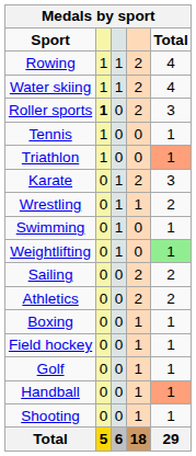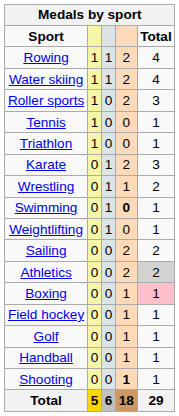Roller sports | column 2: bold -> normal
Triathlon | Total: lightsalmon background -> no background
Swimming | column 4: normal -> bold
Weightlifting | Total: lightgreen background -> no background
Athletics | Total: no background -> lightgrey background
Boxing | Total: no background -> pink background
Handball | Total: lightsalmon background -> no background
Shooting | column 4: normal -> bold
